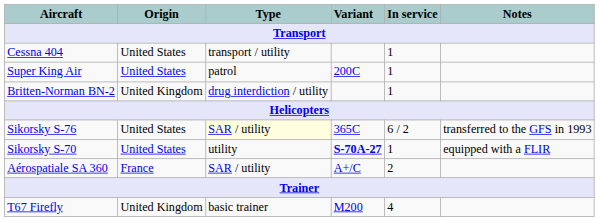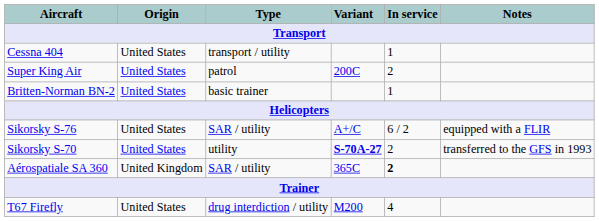Super King Air | In service: 1 -> 2
Britten-Norman BN-2 | Origin: United Kingdom -> United States
Britten-Norman BN-2 | Type: drug interdiction / utility -> basic trainer
Sikorsky S-76 | Type: lightyellow background -> no background
Sikorsky S-76 | Variant: 365C -> A+/C
Sikorsky S-76 | Notes: transferred to the GFS in 1993 -> equipped with a FLIR
Sikorsky S-70 | In service: 1 -> 2
Sikorsky S-70 | Notes: equipped with a FLIR -> transferred to the GFS in 1993
Aérospatiale SA 360 | Origin: France -> United Kingdom
Aérospatiale SA 360 | Variant: A+/C -> 365C
Aérospatiale SA 360 | In service: normal -> bold
T67 Firefly | Origin: United Kingdom -> United States
T67 Firefly | Type: basic trainer -> drug interdiction / utility
